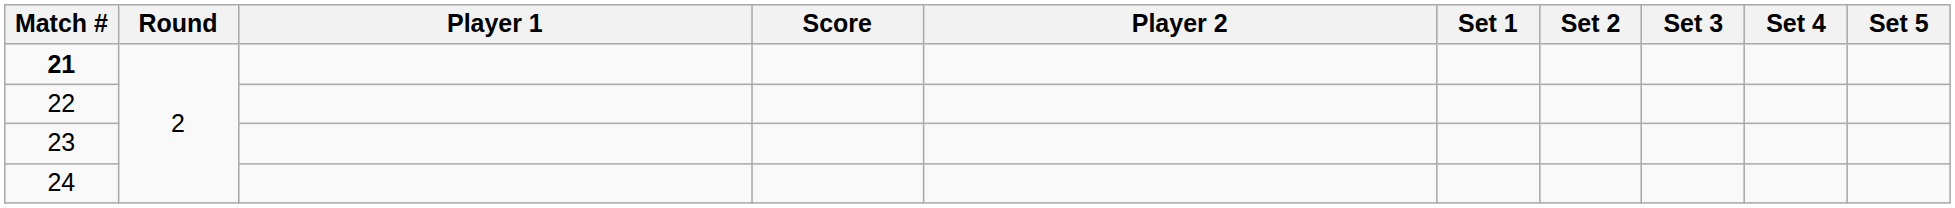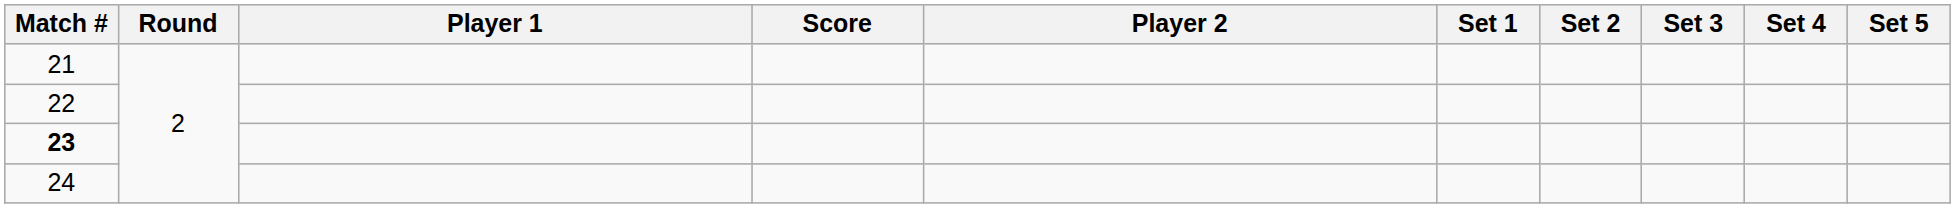21 | Match #: bold -> normal
23 | Match #: normal -> bold
